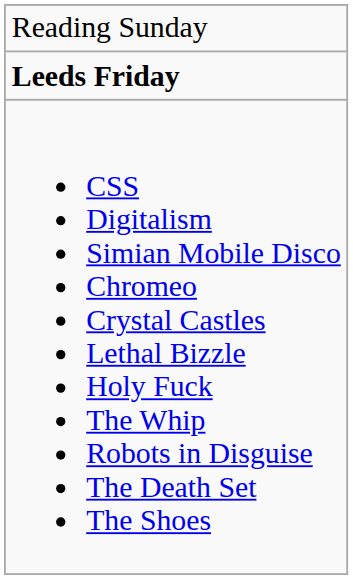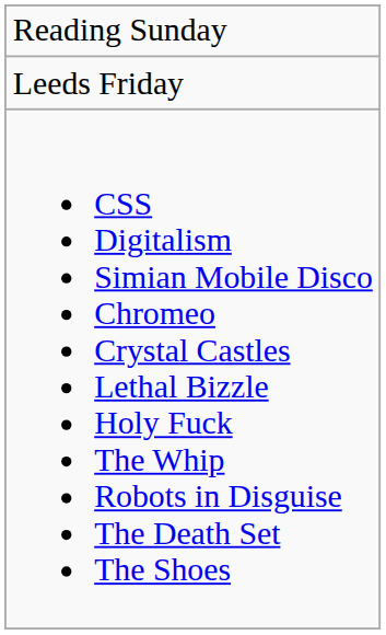row 2 | column 1: bold -> normal
